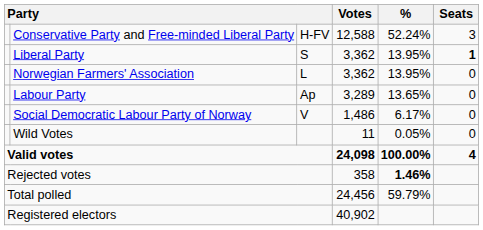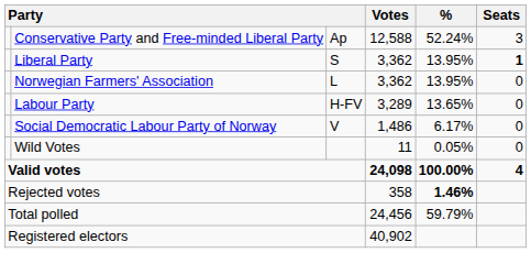Conservative Party and Free-minded Liberal Party | column 3: H-FV -> Ap
Labour Party | column 3: Ap -> H-FV
